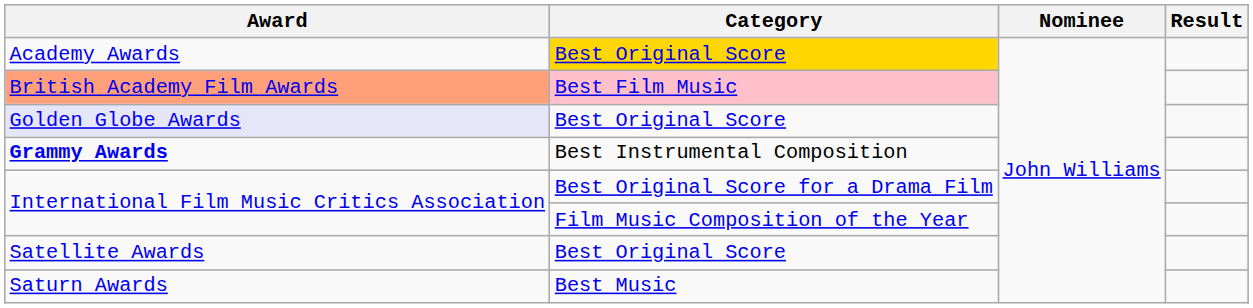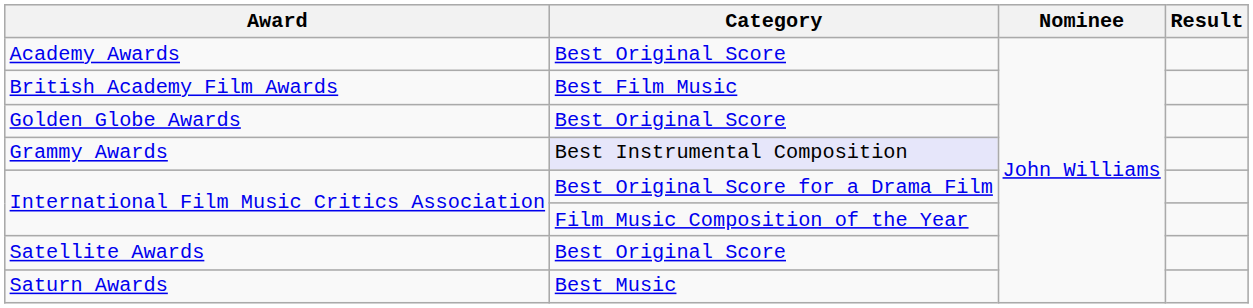Academy Awards | Category: gold background -> no background
British Academy Film Awards | Award: lightsalmon background -> no background
British Academy Film Awards | Category: pink background -> no background
Golden Globe Awards | Award: lavender background -> no background
Grammy Awards | Award: bold -> normal
Grammy Awards | Category: no background -> lavender background
